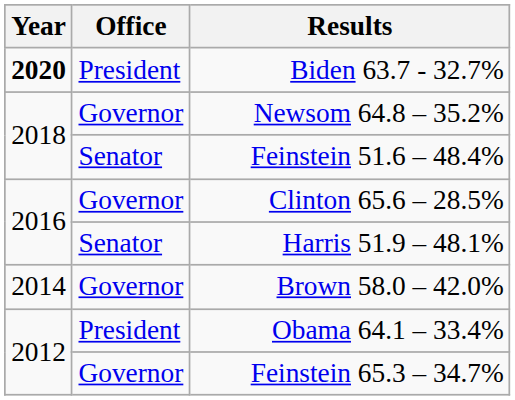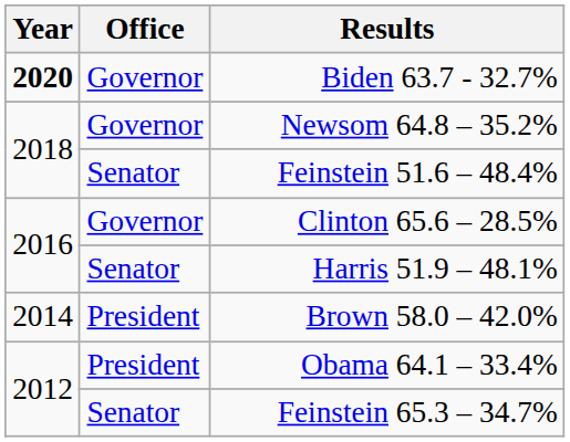Biden 63.7 - 32.7% | Office: President -> Governor
Brown 58.0 – 42.0% | Office: Governor -> President
Feinstein 65.3 – 34.7% | Office: Governor -> Senator
